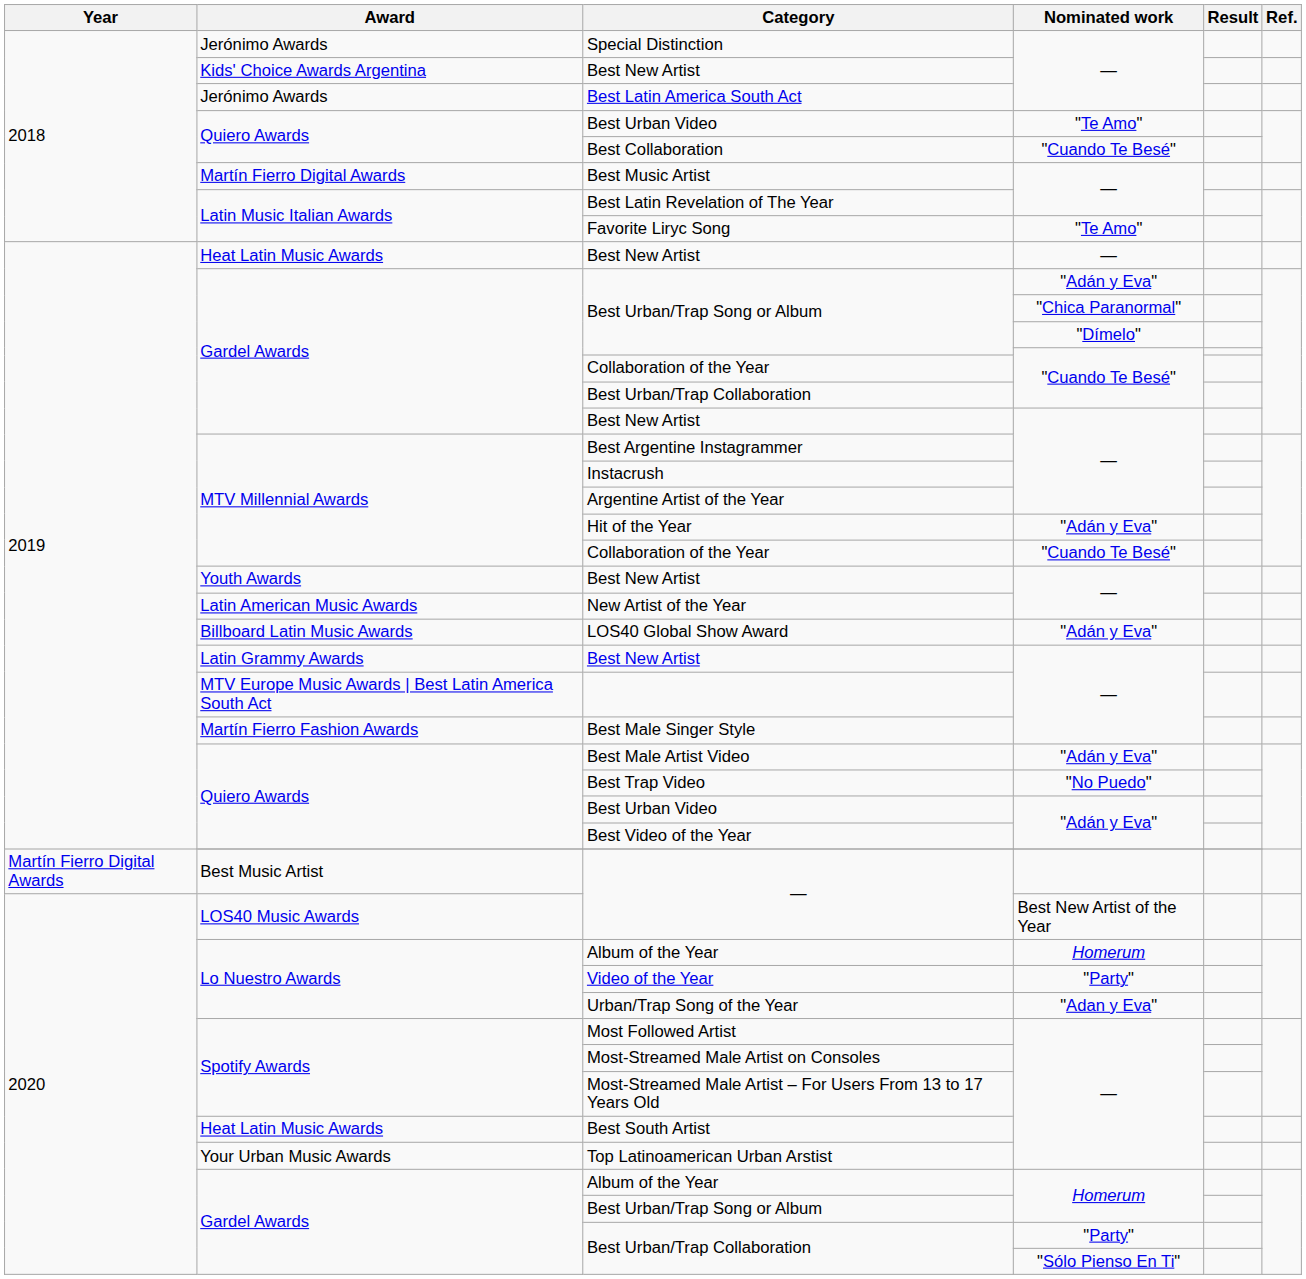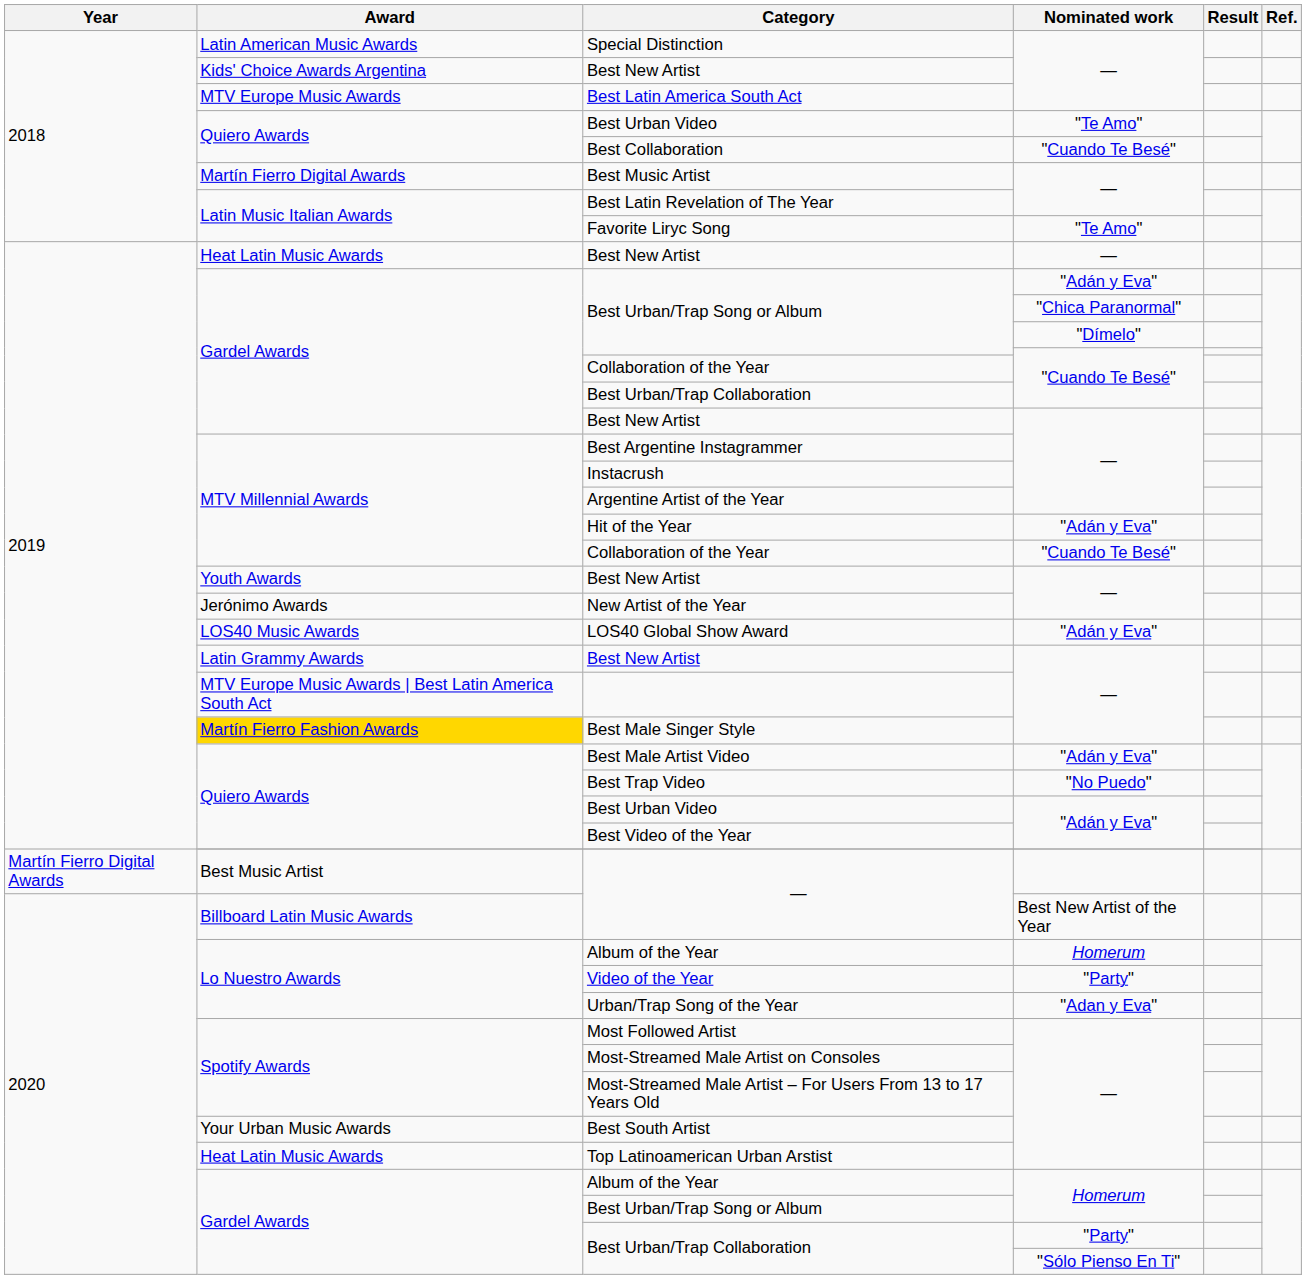Special Distinction | Award: Jerónimo Awards -> Latin American Music Awards
Best Latin America South Act | Award: Jerónimo Awards -> MTV Europe Music Awards
New Artist of the Year | Award: Latin American Music Awards -> Jerónimo Awards
LOS40 Global Show Award | Award: Billboard Latin Music Awards -> LOS40 Music Awards
Best Male Singer Style | Award: no background -> gold background
— / Best New Artist of the Year | Award: LOS40 Music Awards -> Billboard Latin Music Awards
Best South Artist | Award: Heat Latin Music Awards -> Your Urban Music Awards
Top Latinoamerican Urban Arstist | Award: Your Urban Music Awards -> Heat Latin Music Awards
